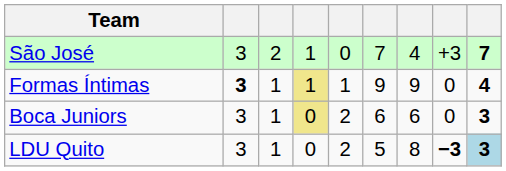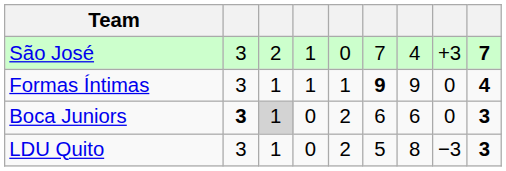Formas Íntimas | column 2: bold -> normal
Formas Íntimas | column 4: khaki background -> no background
Formas Íntimas | column 6: normal -> bold
Boca Juniors | column 2: normal -> bold
Boca Juniors | column 3: no background -> lightgrey background
Boca Juniors | column 4: khaki background -> no background
LDU Quito | column 8: bold -> normal
LDU Quito | column 9: lightblue background -> no background
